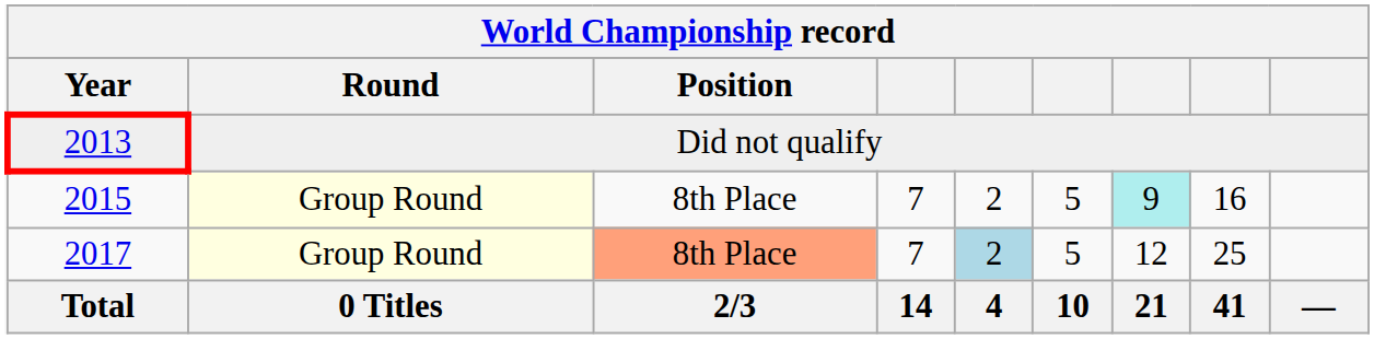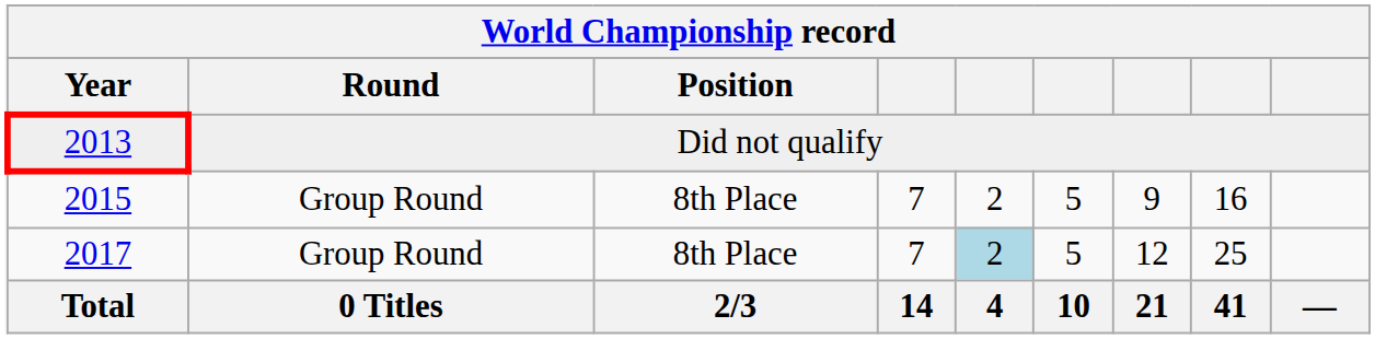2015 | Round: lightyellow background -> no background
2015 | column 7: paleturquoise background -> no background
2017 | Round: lightyellow background -> no background
2017 | Position: lightsalmon background -> no background
